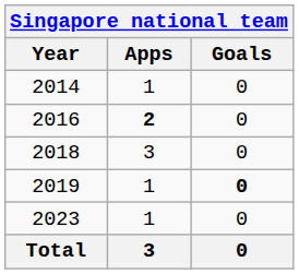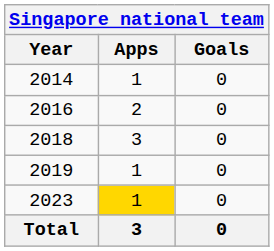2016 | Apps: bold -> normal
2019 | Goals: bold -> normal
2023 | Apps: no background -> gold background
